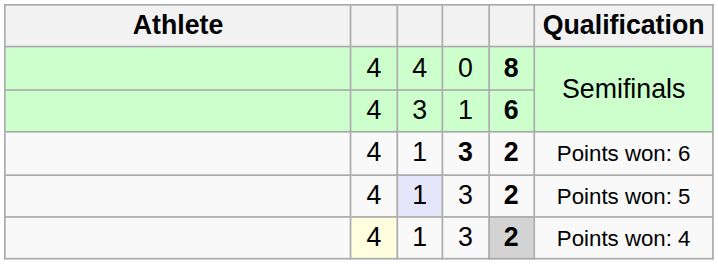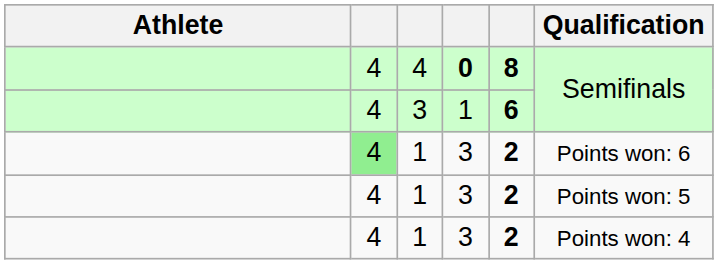row 2 | column 4: normal -> bold
row 4 | column 2: no background -> lightgreen background
row 4 | column 4: bold -> normal
row 5 | column 3: lavender background -> no background
row 6 | column 2: lightyellow background -> no background
row 6 | column 5: lightgrey background -> no background
